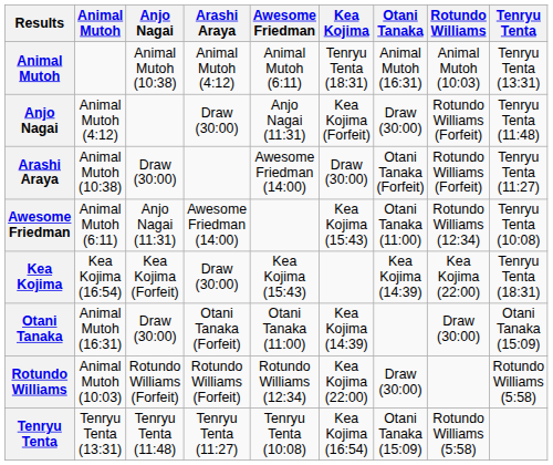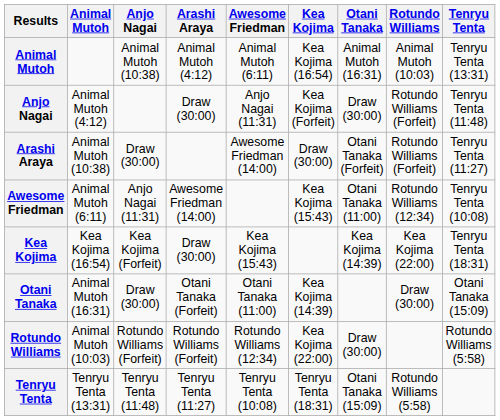row 2 | Kea Kojima: Tenryu Tenta (18:31) -> Kea Kojima (16:54)
row 9 | Kea Kojima: Kea Kojima (16:54) -> Tenryu Tenta (18:31)
